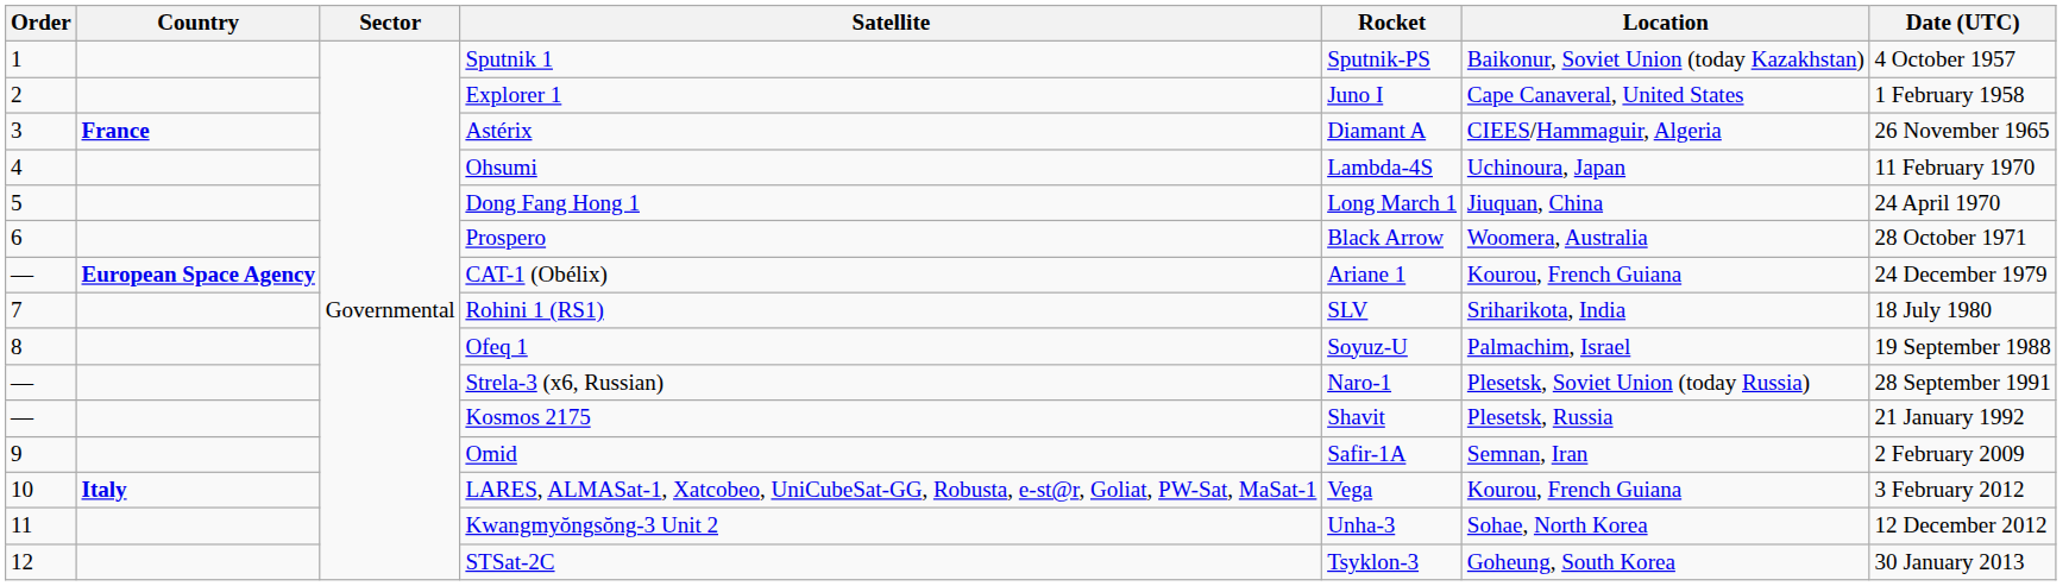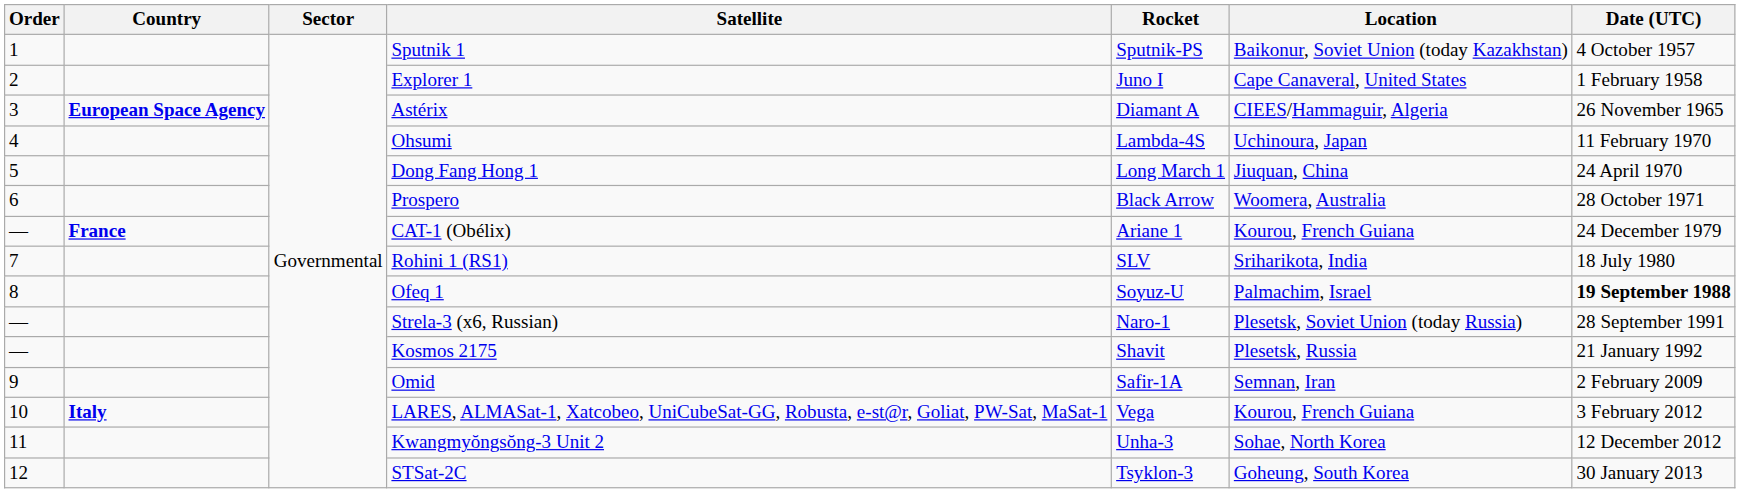Astérix | Country: France -> European Space Agency
CAT-1 (Obélix) | Country: European Space Agency -> France
Ofeq 1 | Date (UTC): normal -> bold
